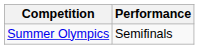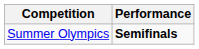Summer Olympics | Performance: normal -> bold
